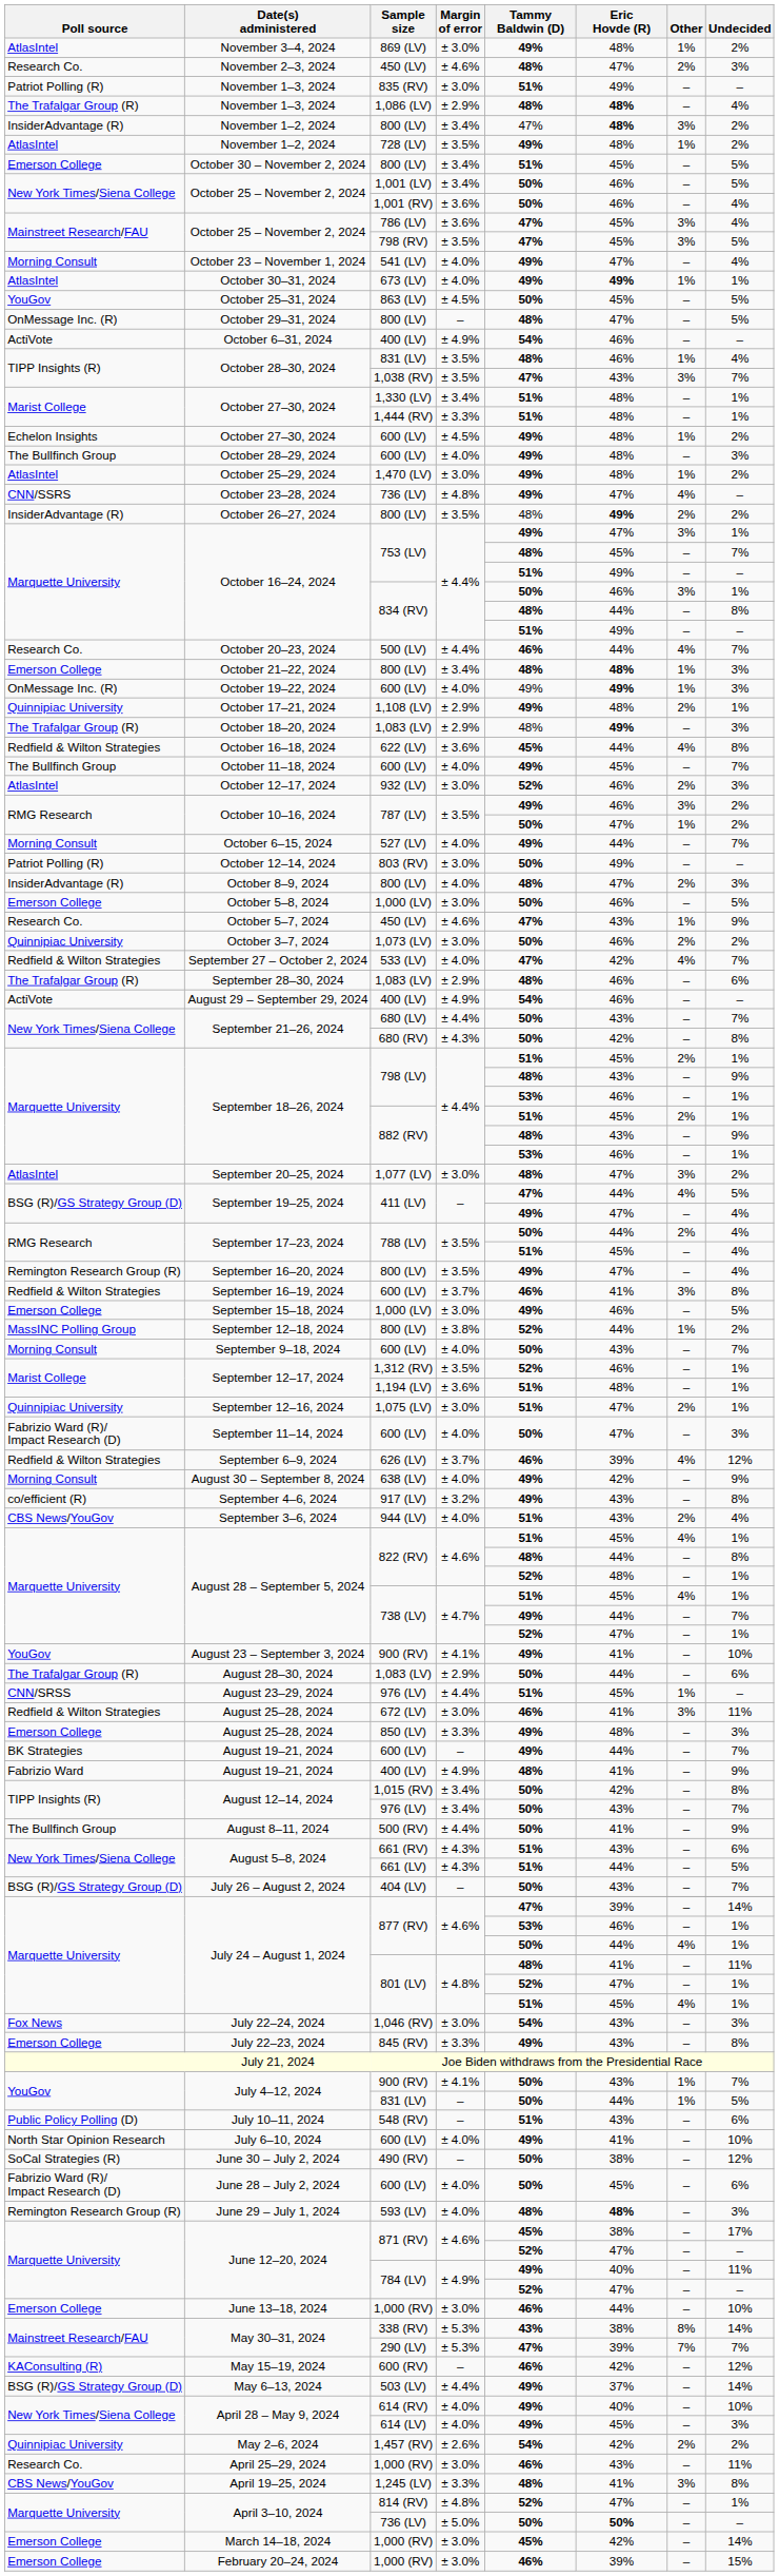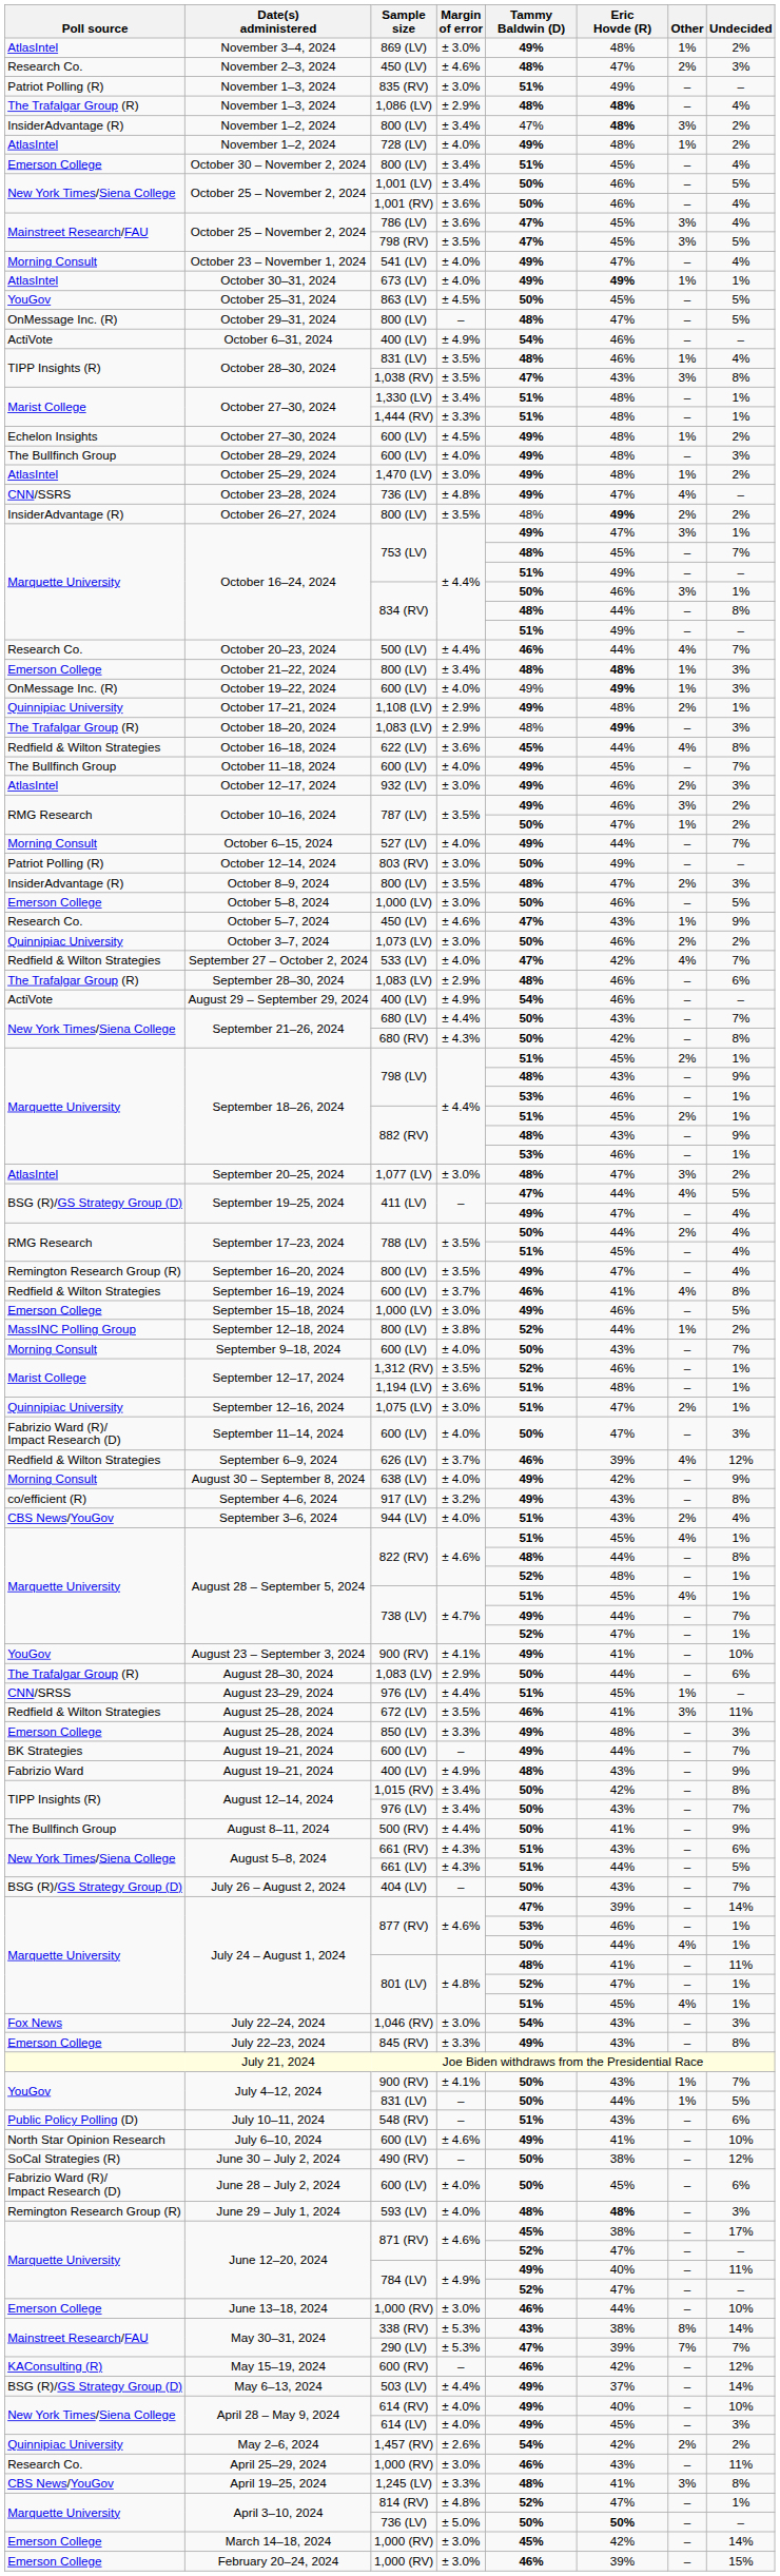November 1–2, 2024 / 728 (LV) | Margin of error: ± 3.5% -> ± 4.0%
October 30 – November 2, 2024 | Undecided: 5% -> 4%
October 28–30, 2024 / 1,038 (RV) | Undecided: 7% -> 8%
October 12–17, 2024 | Tammy Baldwin (D): 52% -> 49%
October 8–9, 2024 | Margin of error: ± 4.0% -> ± 3.5%
September 16–19, 2024 | Other: 3% -> 4%
August 25–28, 2024 / 672 (LV) | Margin of error: ± 3.0% -> ± 3.5%
August 19–21, 2024 / 400 (LV) | Eric Hovde (R): 41% -> 43%
July 6–10, 2024 | Margin of error: ± 4.0% -> ± 4.6%
